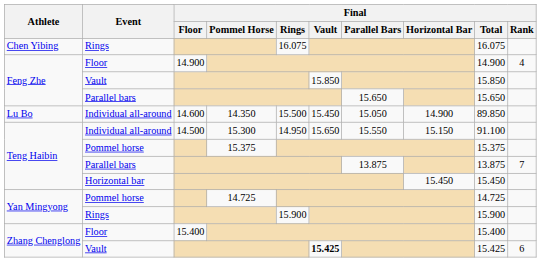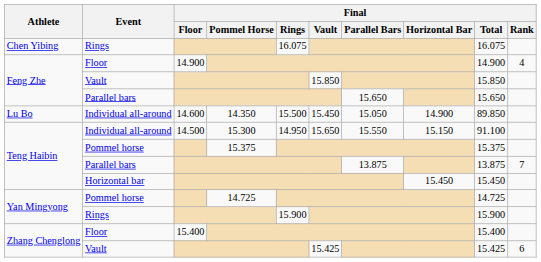Zhang Chenglong / Vault | Final / Vault: bold -> normal
